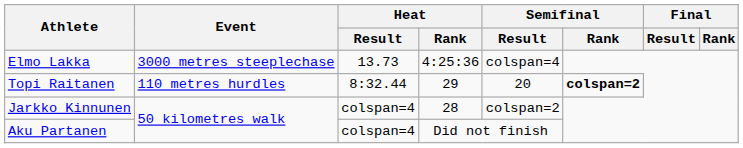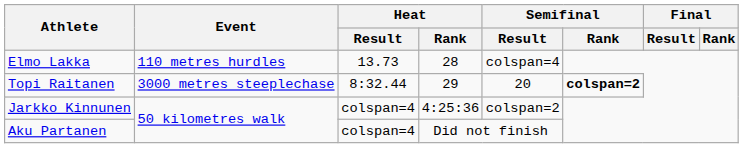Elmo Lakka | Event: 3000 metres steeplechase -> 110 metres hurdles
Elmo Lakka | Heat / Rank: 4:25:36 -> 28
Topi Raitanen | Event: 110 metres hurdles -> 3000 metres steeplechase
Jarkko Kinnunen | Heat / Rank: 28 -> 4:25:36
